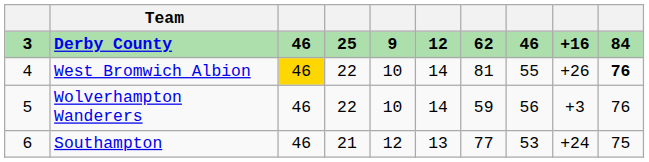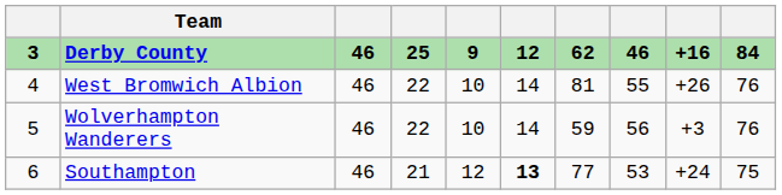West Bromwich Albion | column 3: gold background -> no background
West Bromwich Albion | column 10: bold -> normal
Southampton | column 6: normal -> bold
